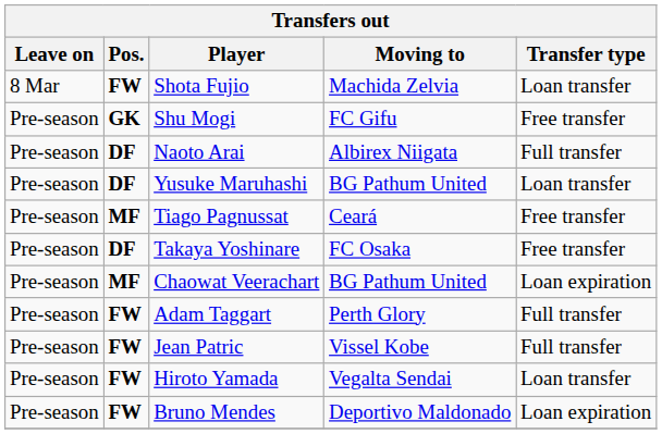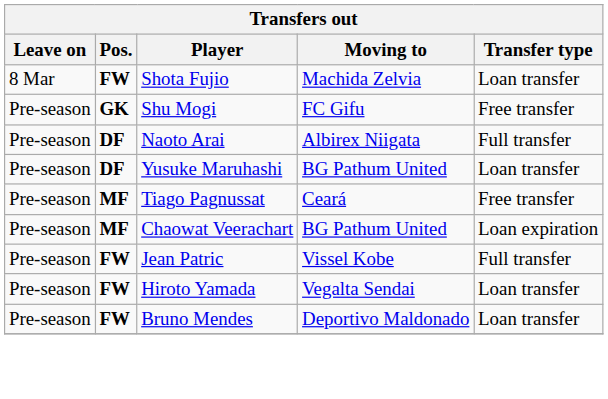- row: Pre-season | DF | Takaya Yoshinare | FC Osaka | Free transfer
- row: Pre-season | FW | Adam Taggart | Perth Glory | Full transfer
Bruno Mendes | Transfer type: Loan expiration -> Loan transfer
